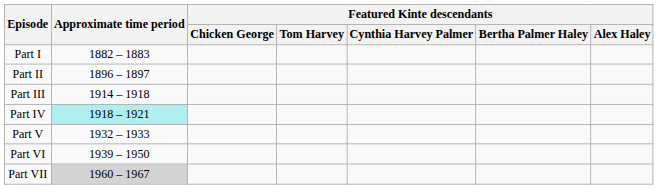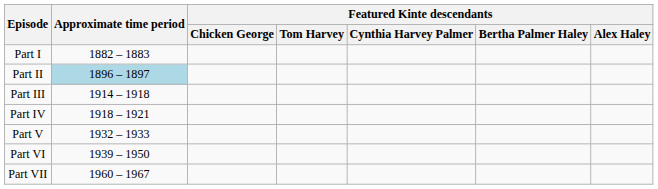Part II | Approximate time period: no background -> lightblue background
Part IV | Approximate time period: paleturquoise background -> no background
Part VII | Approximate time period: lightgrey background -> no background
